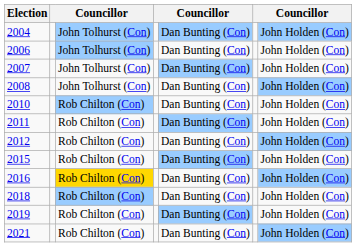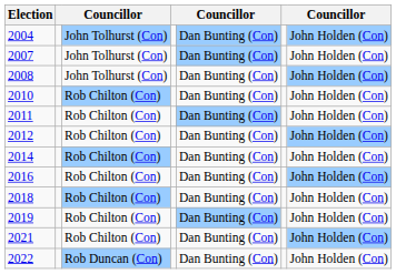- row: 2006 | John Tolhurst (Con) | Dan Bunting (Con) | John Holden (Con)
+ row: 2014 | Rob Chilton (Con) | Dan Bunting (Con) | John Holden (Con)
- row: 2015 | Rob Chilton (Con) | Dan Bunting (Con) | John Holden (Con)
2016 | column 3: gold background -> no background
+ row: 2022 | Rob Duncan (Con) | Dan Bunting (Con) | John Holden (Con)
